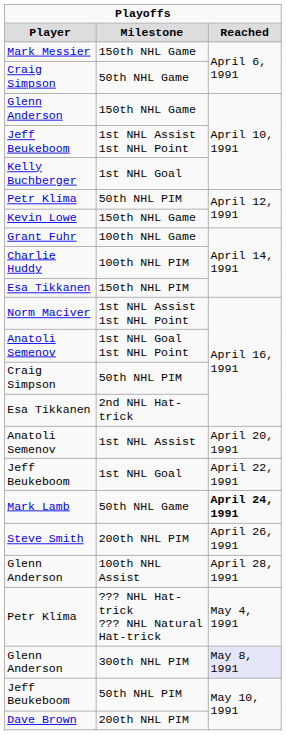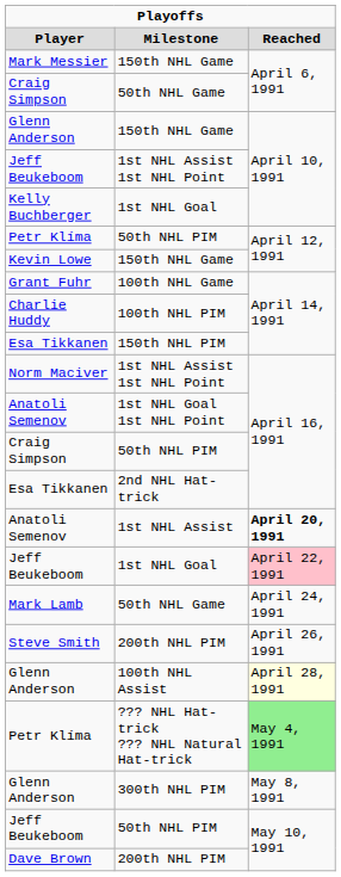Anatoli Semenov / 1st NHL Assist | column 3: normal -> bold
Jeff Beukeboom / 1st NHL Goal | column 3: no background -> pink background
Mark Lamb | column 3: bold -> normal
Glenn Anderson / 100th NHL Assist | column 3: no background -> lightyellow background
Petr Klíma / ??? NHL Hat-trick ??? NHL Natural Hat-trick | column 3: no background -> lightgreen background
Glenn Anderson / 300th NHL PIM | column 3: lavender background -> no background
